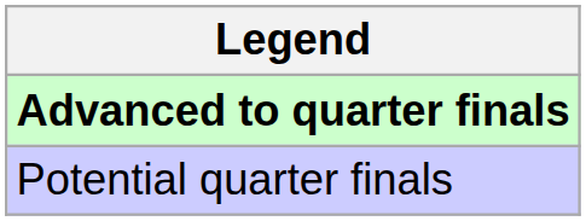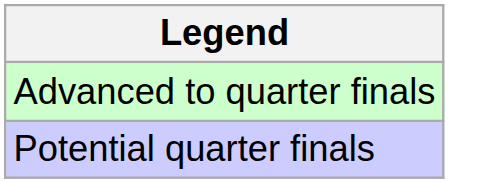row 2 | column 1: bold -> normal
